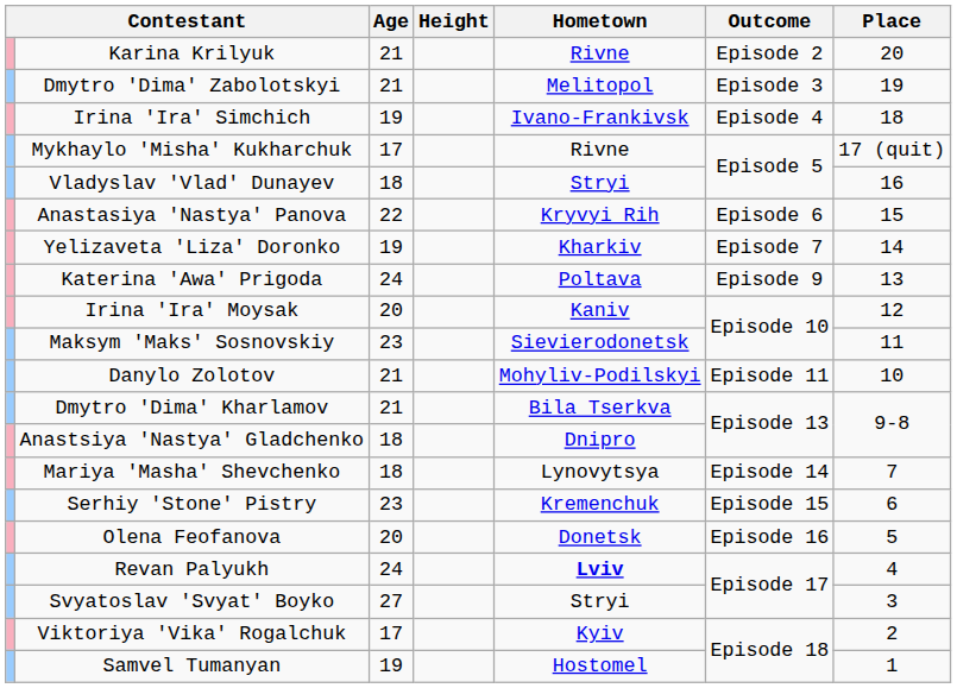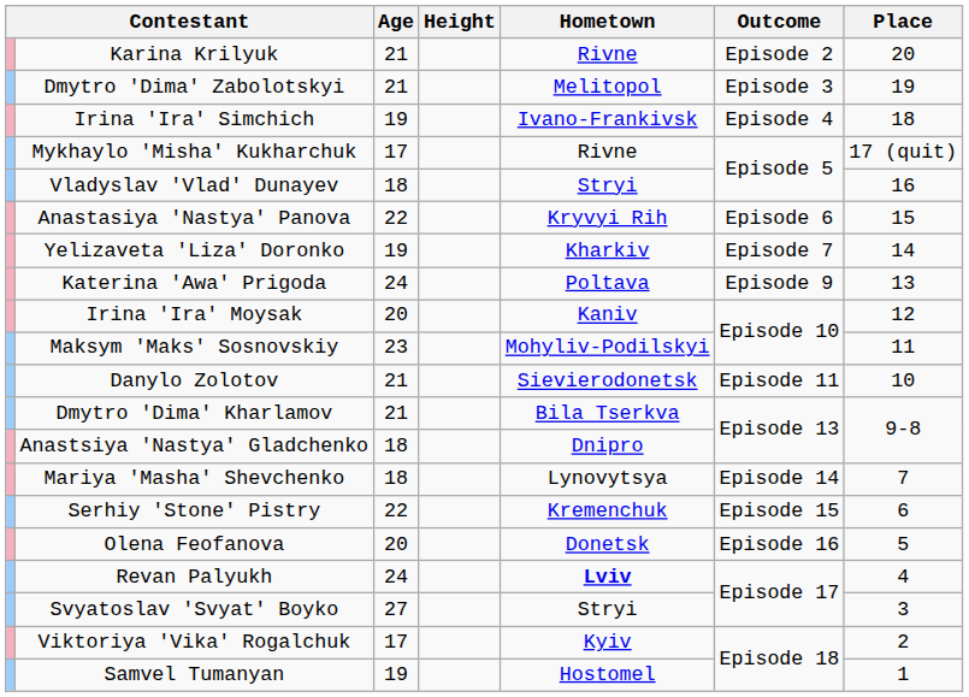Maksym 'Maks' Sosnovskiy | Hometown: Sievierodonetsk -> Mohyliv-Podilskyi
Danylo Zolotov | Hometown: Mohyliv-Podilskyi -> Sievierodonetsk
Serhiy 'Stone' Pistry | Age: 23 -> 22
